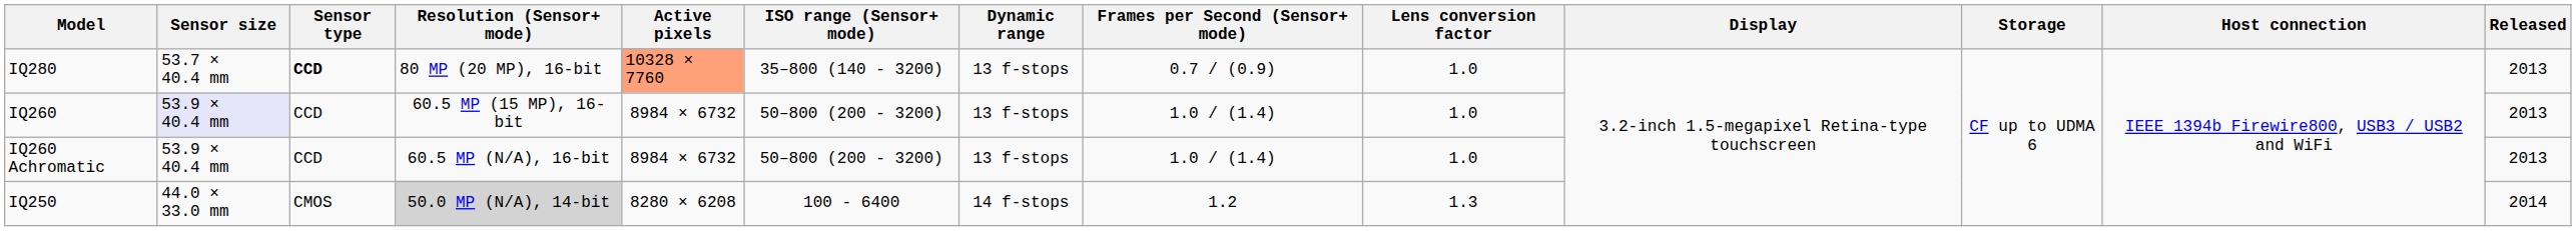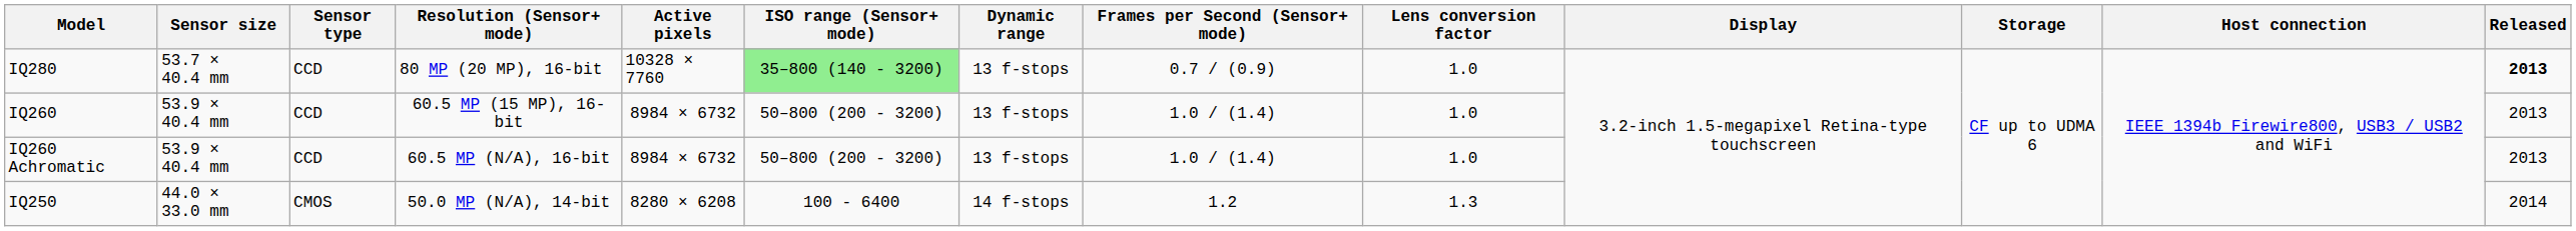IQ280 | Sensor type: bold -> normal
IQ280 | Active pixels: lightsalmon background -> no background
IQ280 | ISO range (Sensor+ mode): no background -> lightgreen background
IQ280 | Released: normal -> bold
IQ260 | Sensor size: lavender background -> no background
IQ250 | Resolution (Sensor+ mode): lightgrey background -> no background
